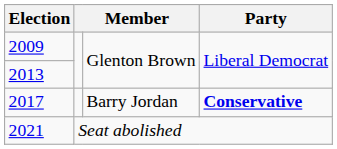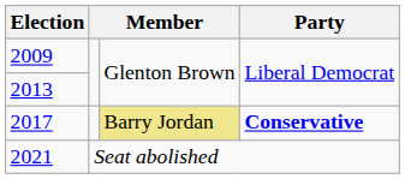2017 | column 3: no background -> khaki background
